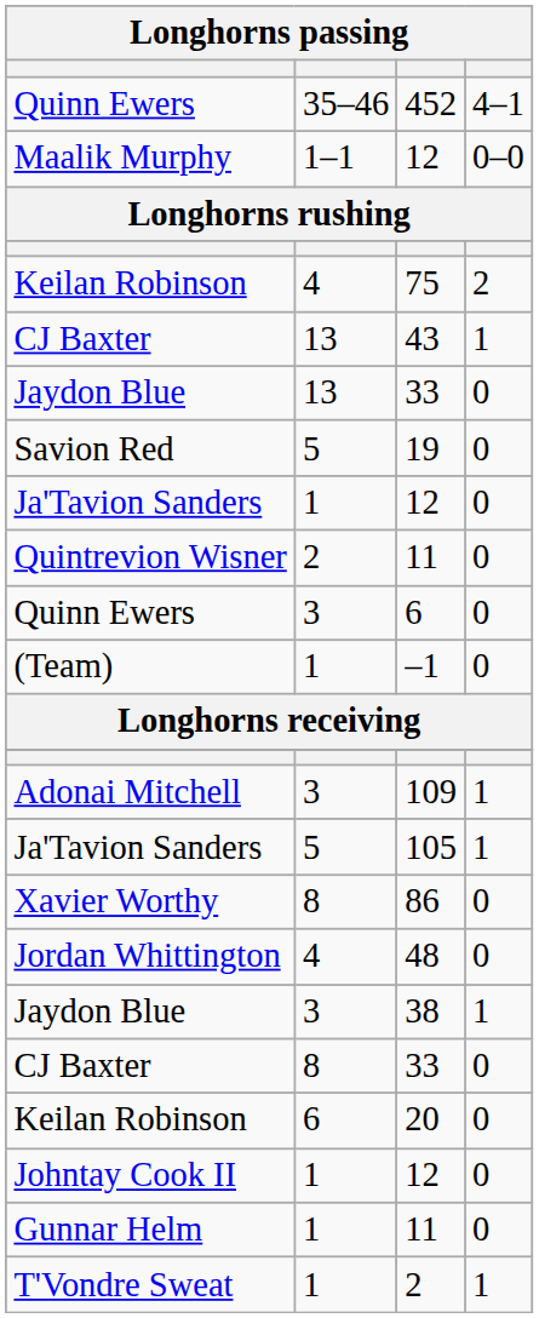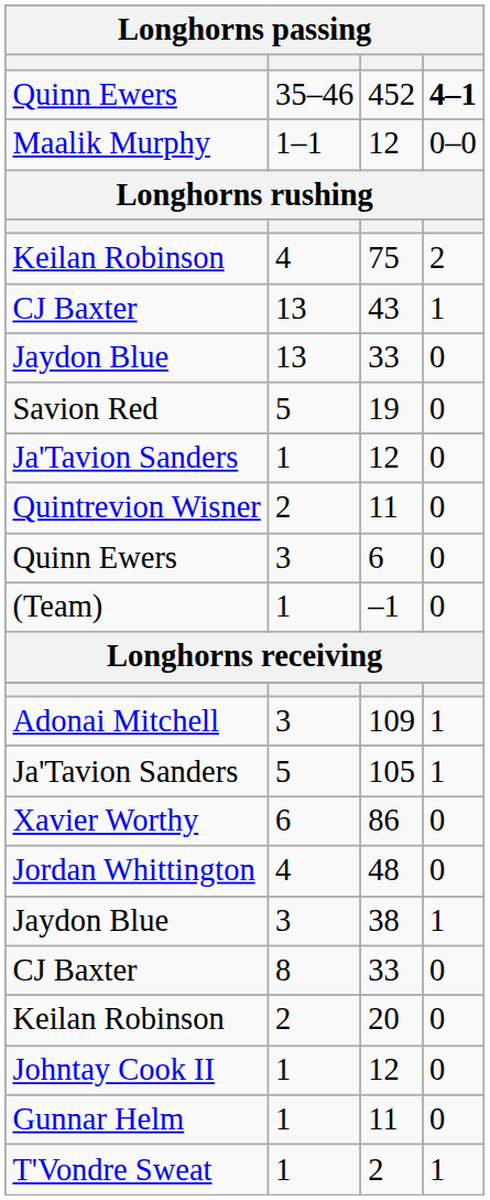452 | column 4: normal -> bold
86 | column 2: 8 -> 6
20 | column 2: 6 -> 2
